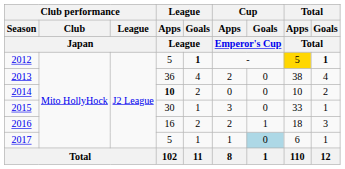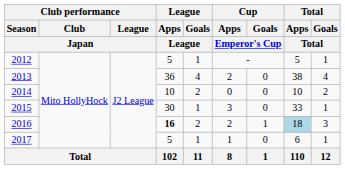2012 | League / Goals / League: bold -> normal
2012 | Total / Apps / Total: gold background -> no background
2012 | Total / Goals / Total: bold -> normal
2014 | League / Apps / League: bold -> normal
2016 | League / Apps / League: normal -> bold
2016 | Total / Apps / Total: no background -> lightblue background
2017 | Cup / Goals / Emperor's Cup: lightblue background -> no background
